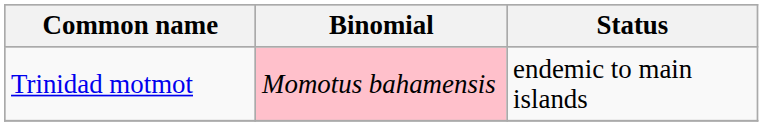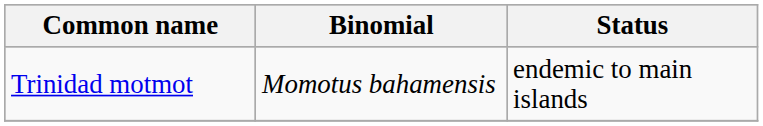Trinidad motmot | Binomial: pink background -> no background
